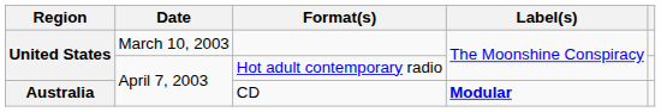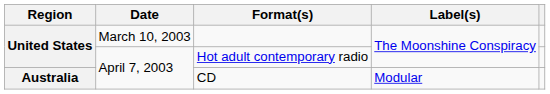CD | Label(s): bold -> normal
